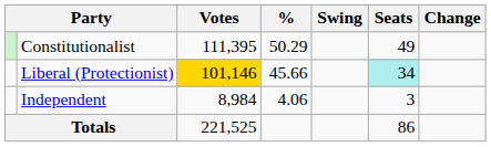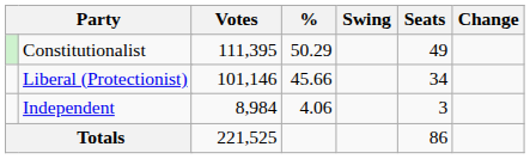Liberal (Protectionist) | Votes: gold background -> no background
Liberal (Protectionist) | Seats: paleturquoise background -> no background
